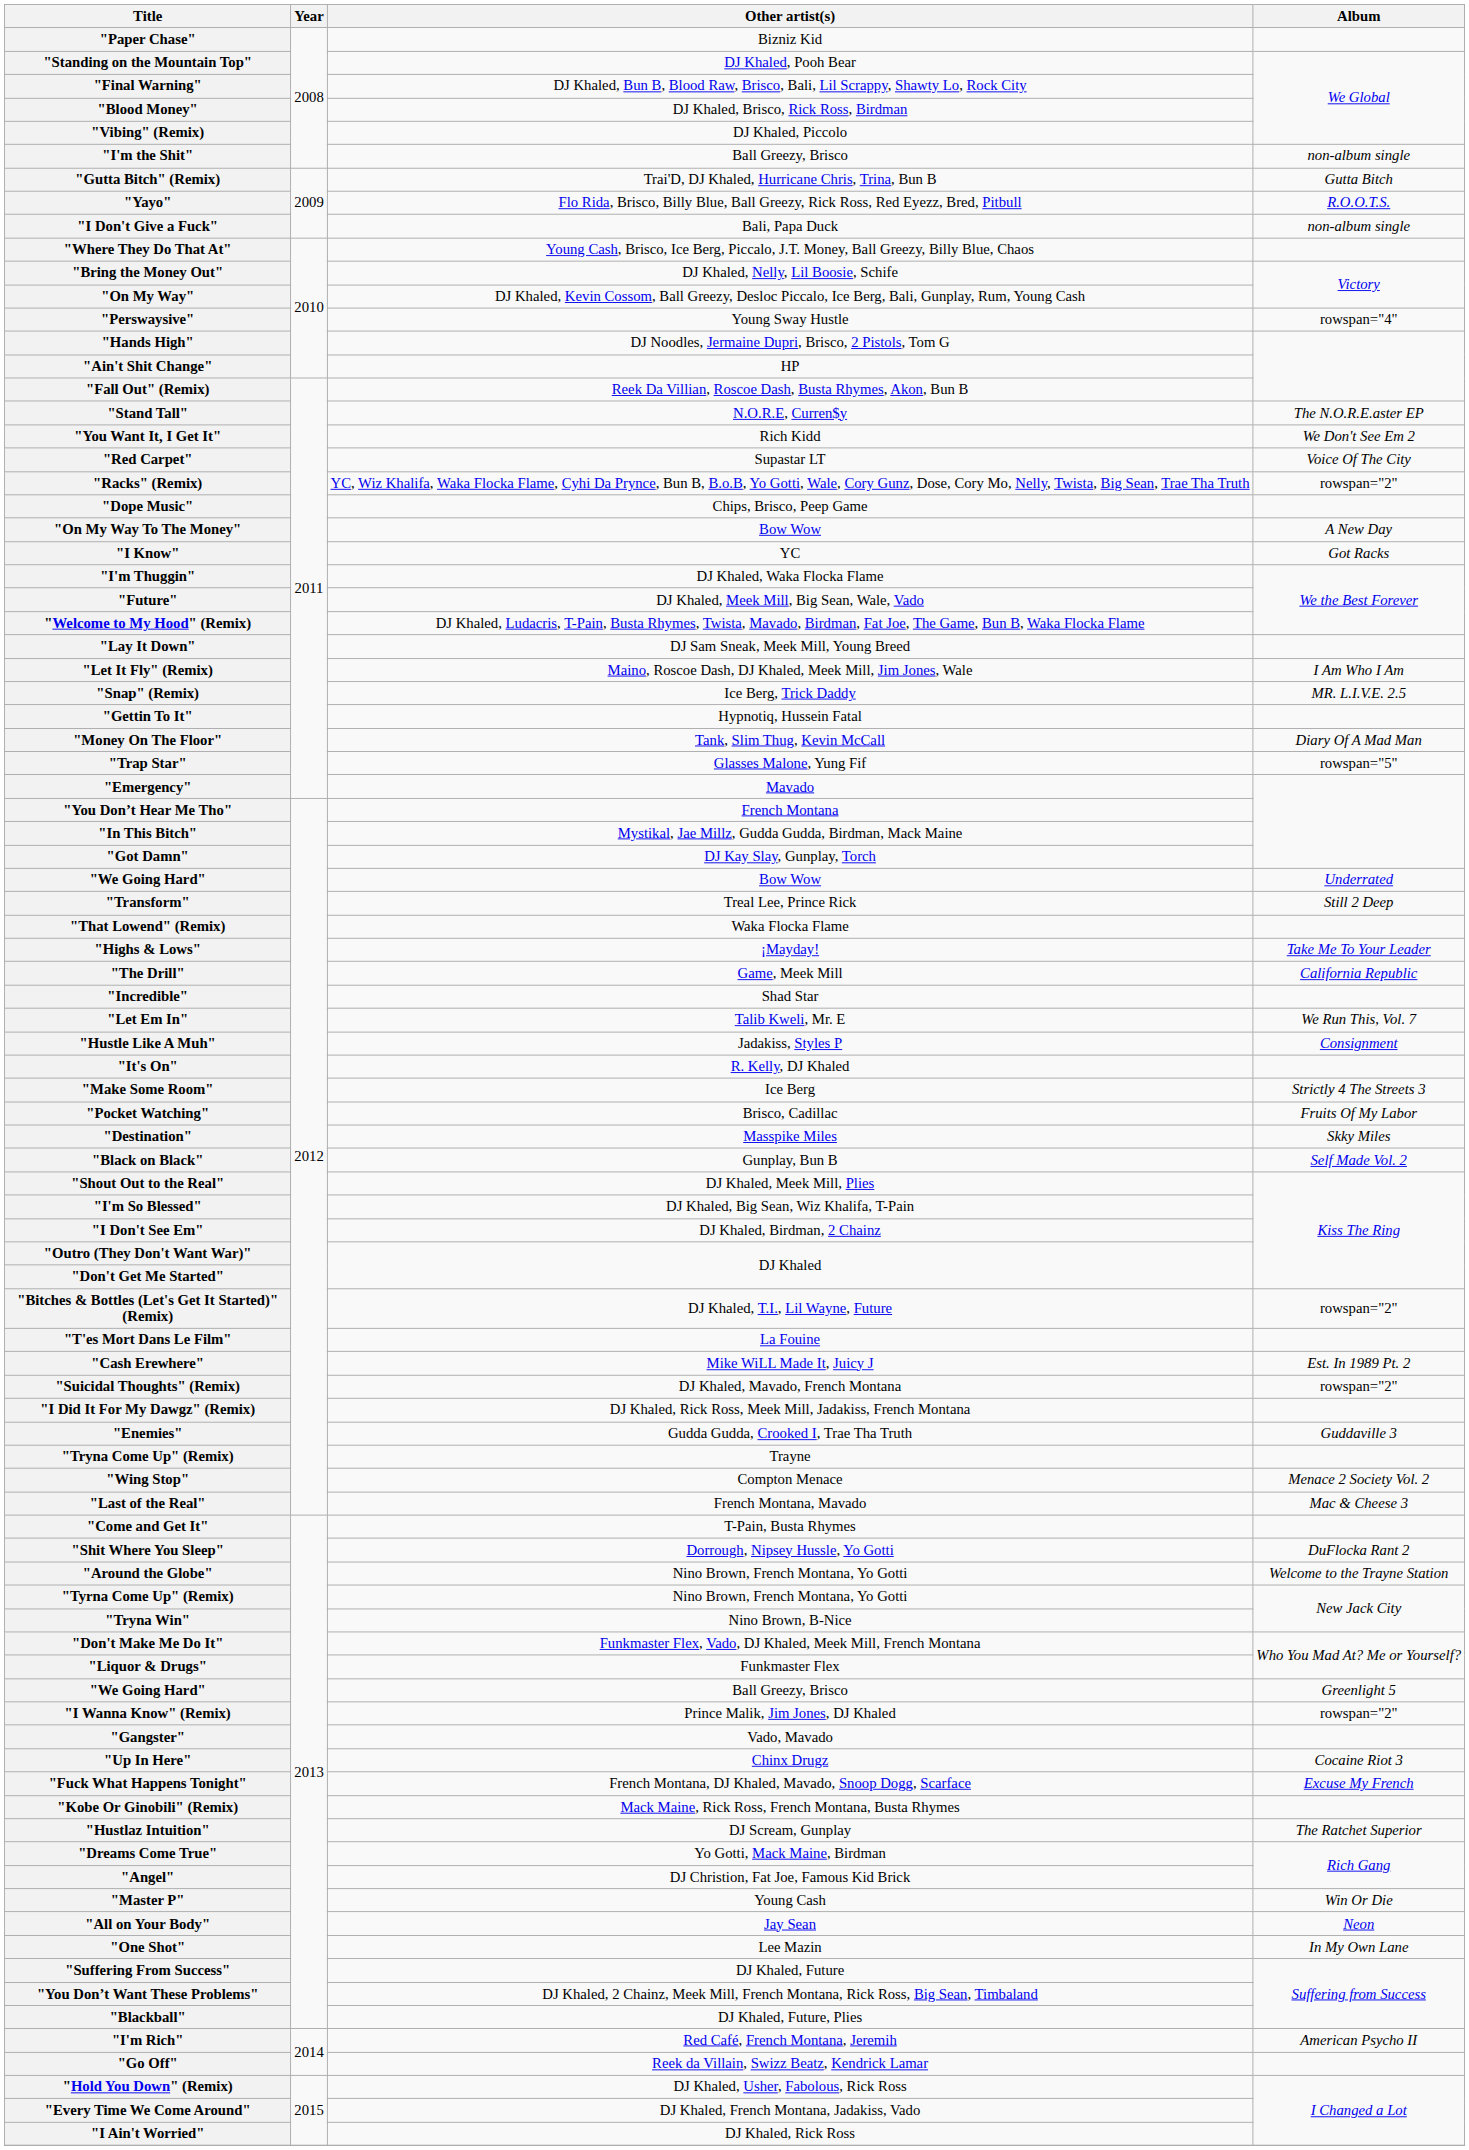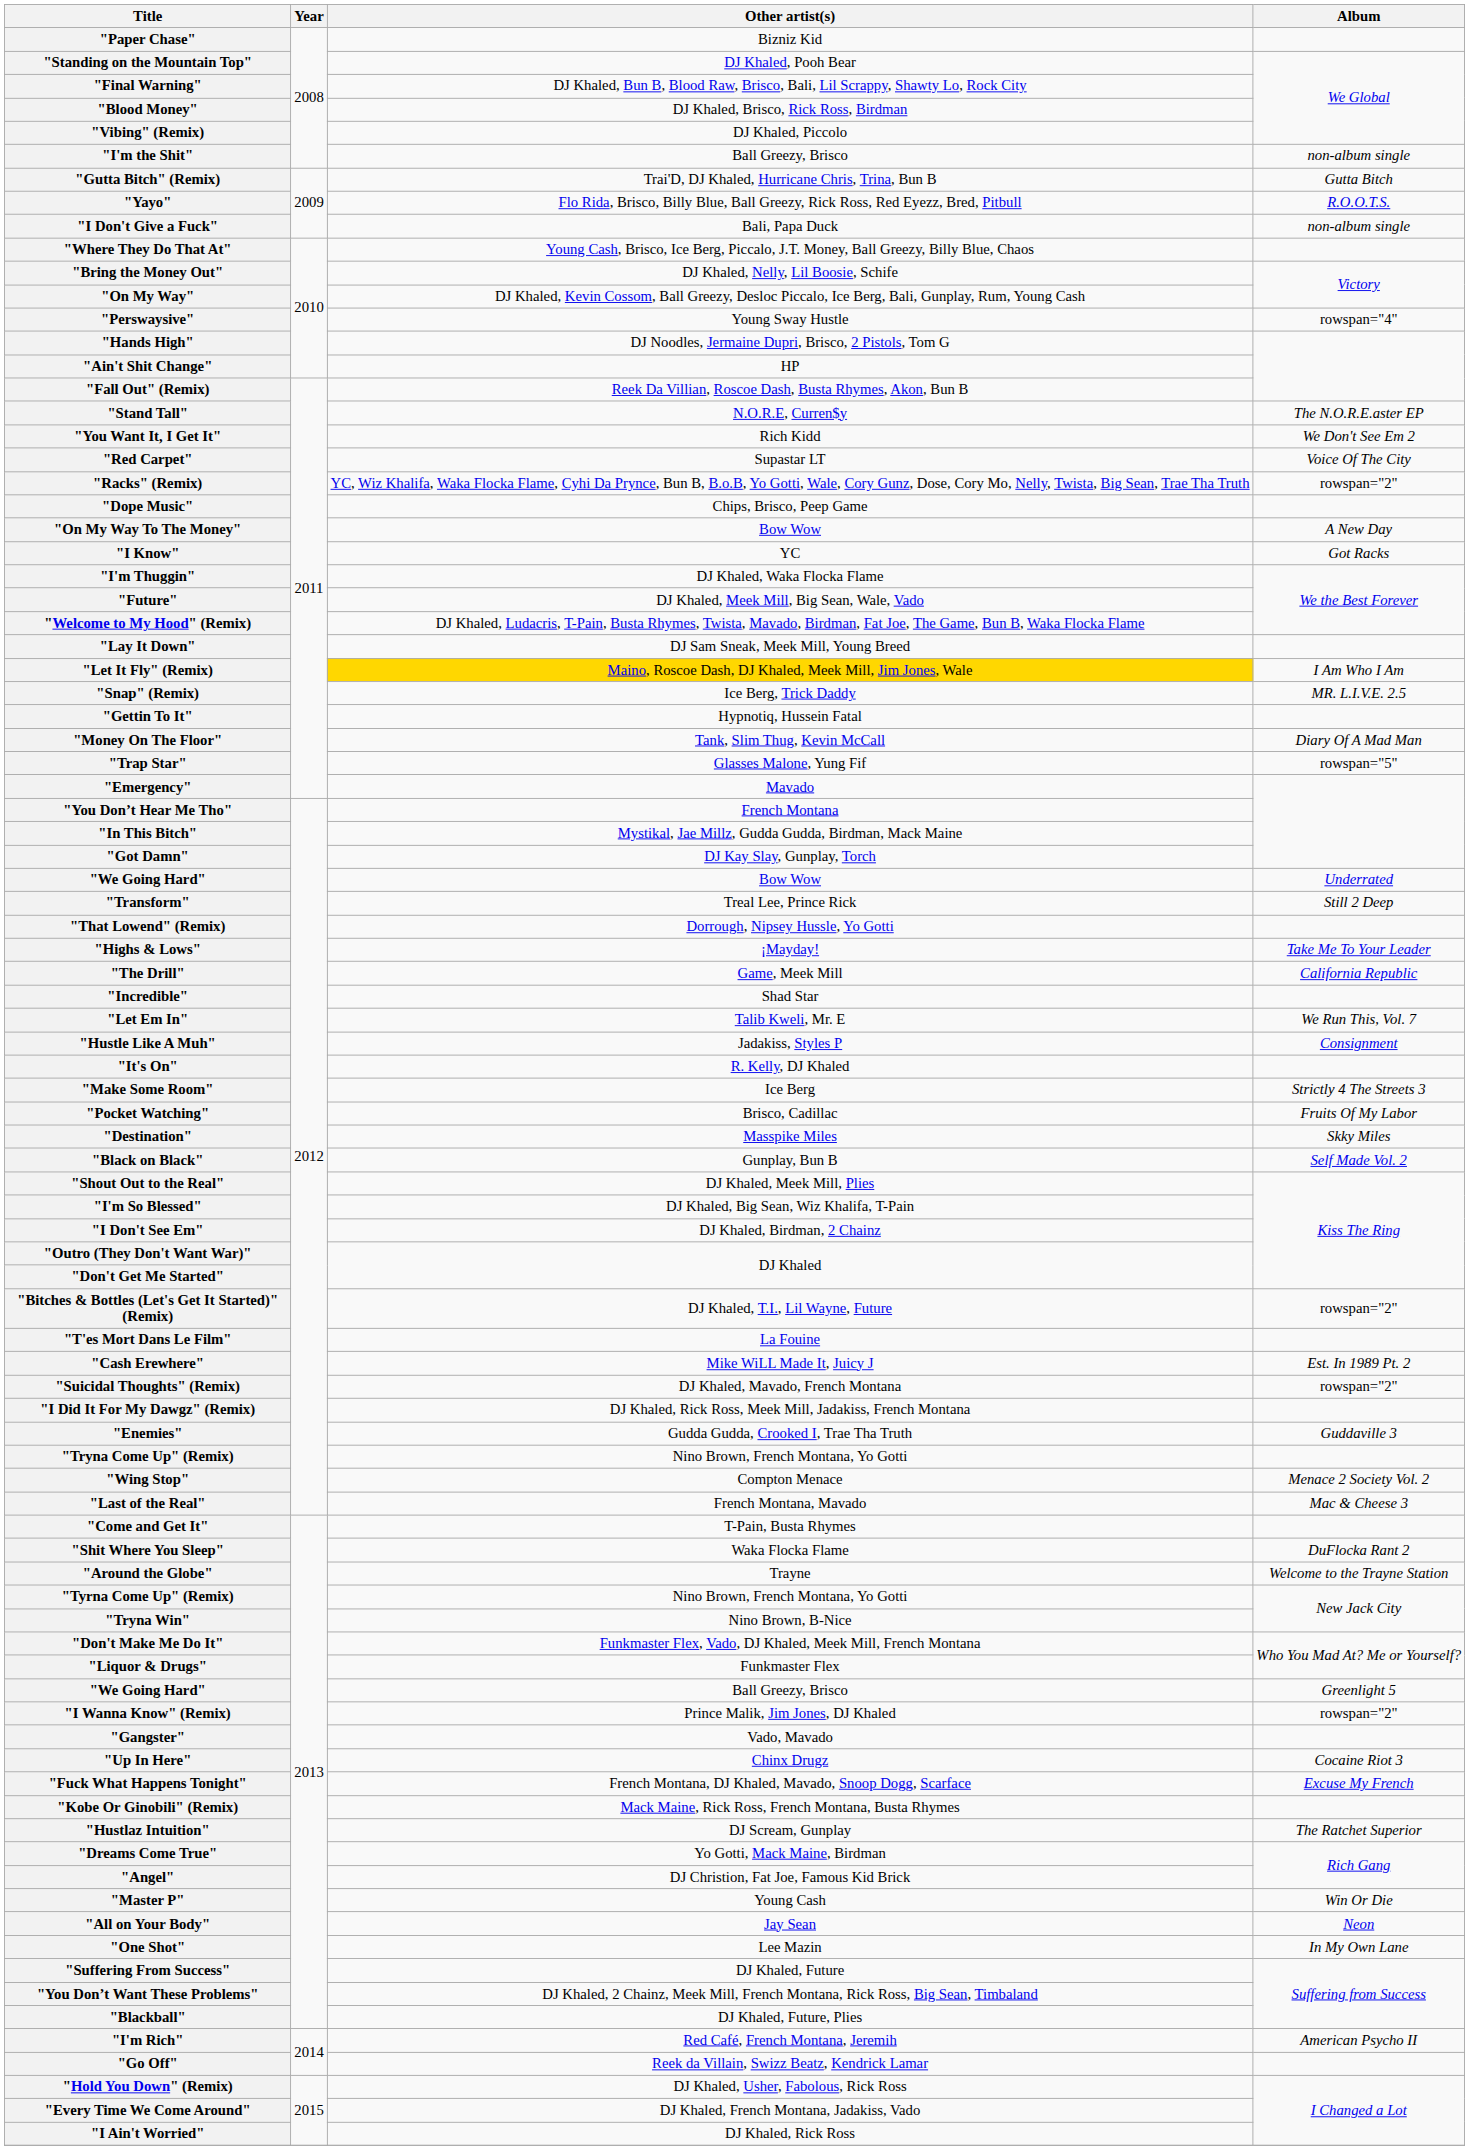"Let It Fly" (Remix) | Other artist(s): no background -> gold background
"That Lowend" (Remix) | Other artist(s): Waka Flocka Flame -> Dorrough, Nipsey Hussle, Yo Gotti
"Tryna Come Up" (Remix) | Other artist(s): Trayne -> Nino Brown, French Montana, Yo Gotti
"Shit Where You Sleep" | Other artist(s): Dorrough, Nipsey Hussle, Yo Gotti -> Waka Flocka Flame
"Around the Globe" | Other artist(s): Nino Brown, French Montana, Yo Gotti -> Trayne
